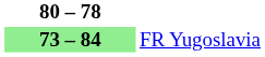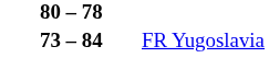FR Yugoslavia | column 1: lightgreen background -> no background
